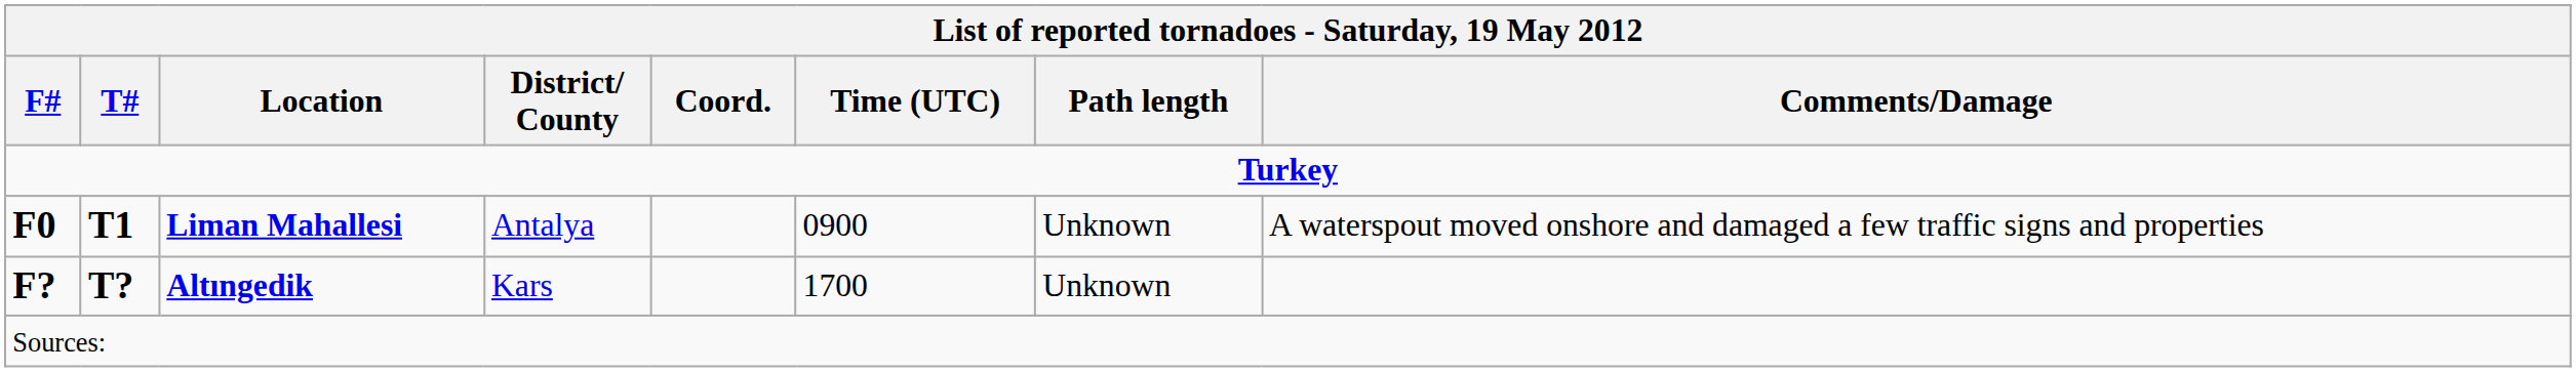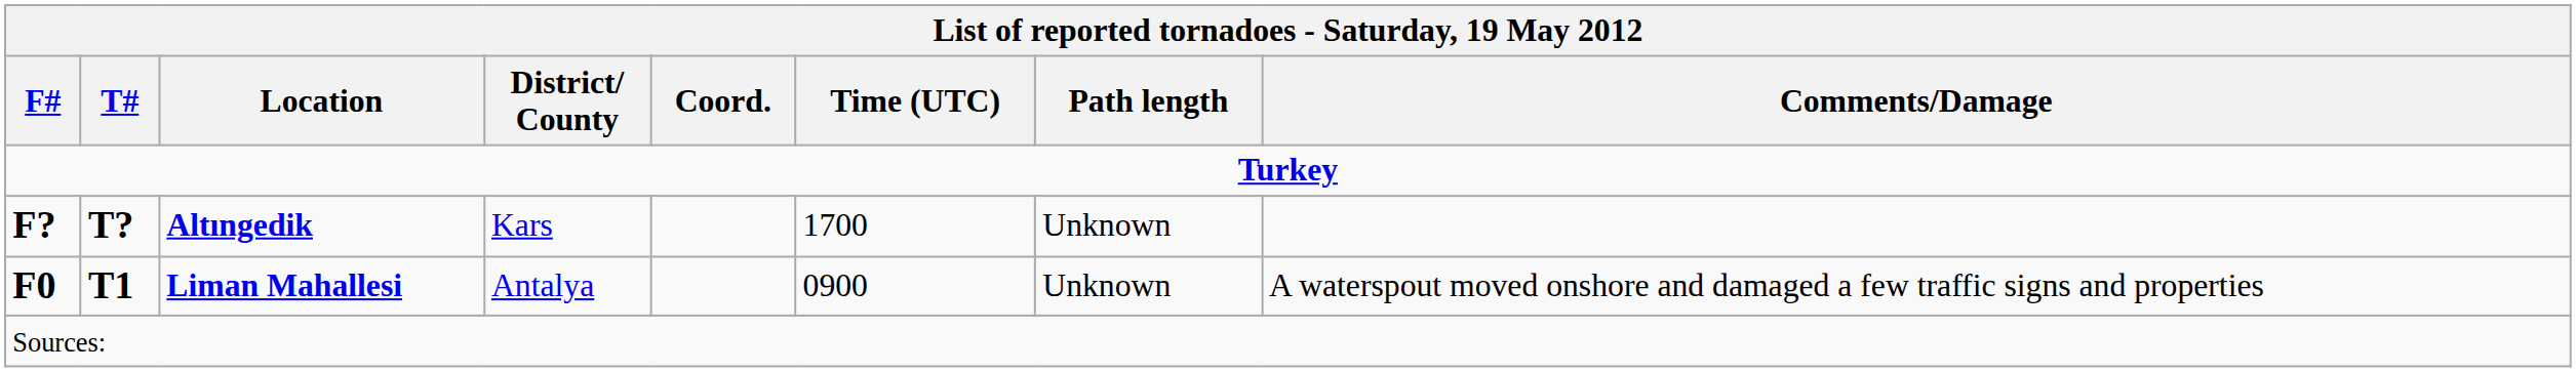rows swapped: F0 <-> F?
